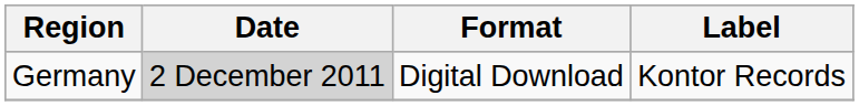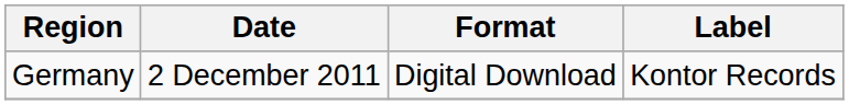Germany | Date: lightgrey background -> no background
